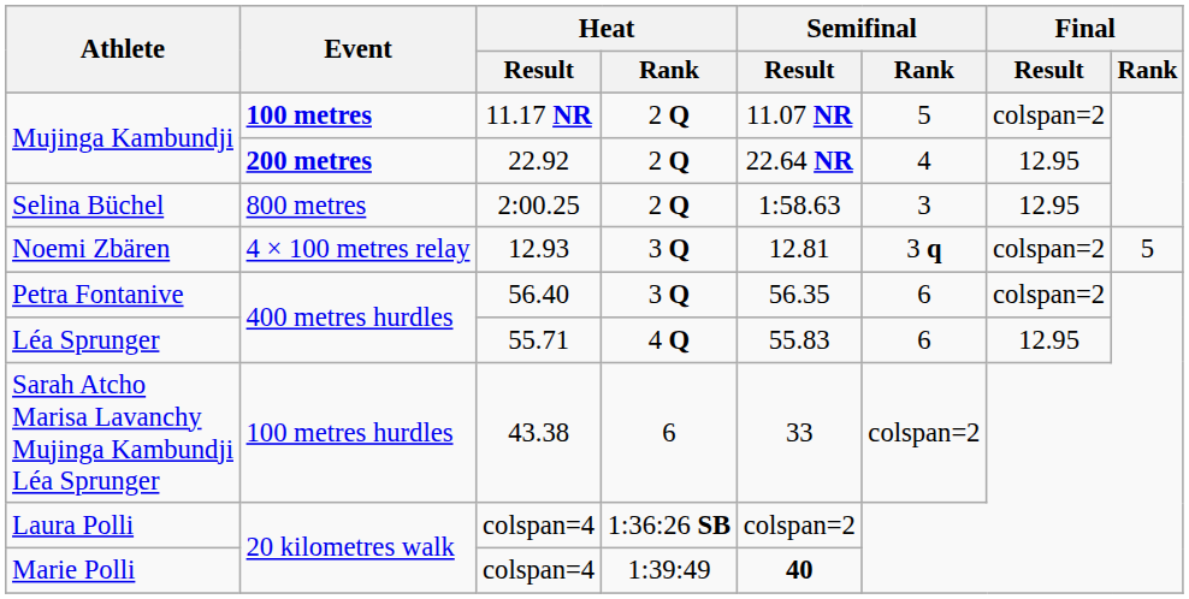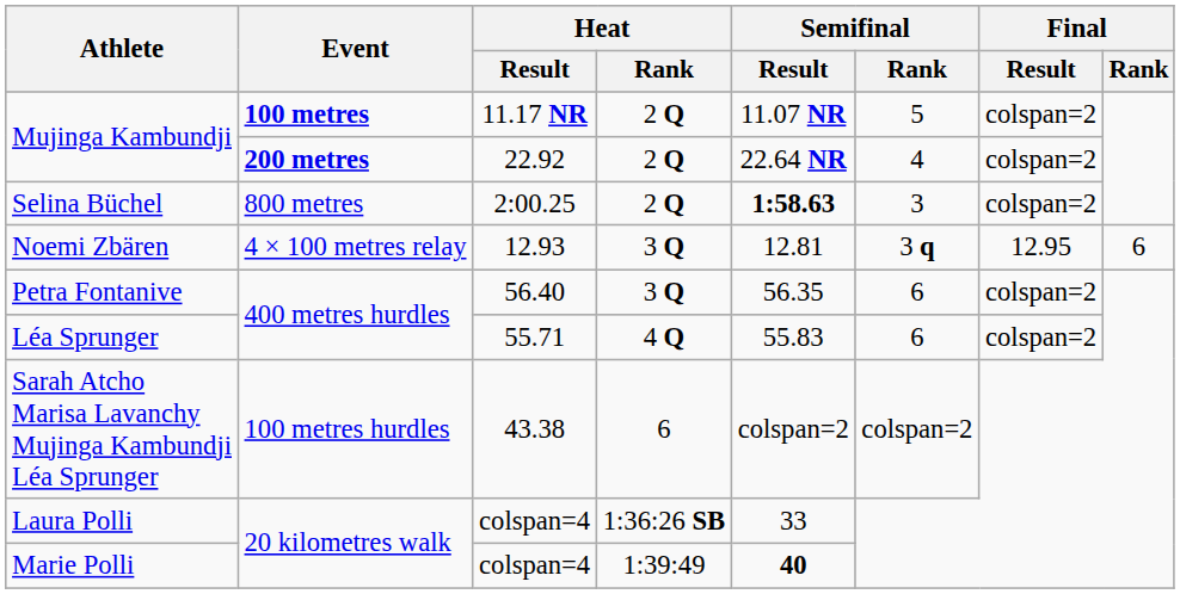Mujinga Kambundji / 22.92 | Final / Result: 12.95 -> colspan=2
Selina Büchel | Semifinal / Result: normal -> bold
Selina Büchel | Final / Result: 12.95 -> colspan=2
Noemi Zbären | Final / Result: colspan=2 -> 12.95
Noemi Zbären | Final / Rank: 5 -> 6
Léa Sprunger | Final / Result: 12.95 -> colspan=2
Sarah Atcho Marisa Lavanchy Mujinga Kambundji Léa Sprunger | Semifinal / Result: 33 -> colspan=2
Laura Polli | Semifinal / Result: colspan=2 -> 33
